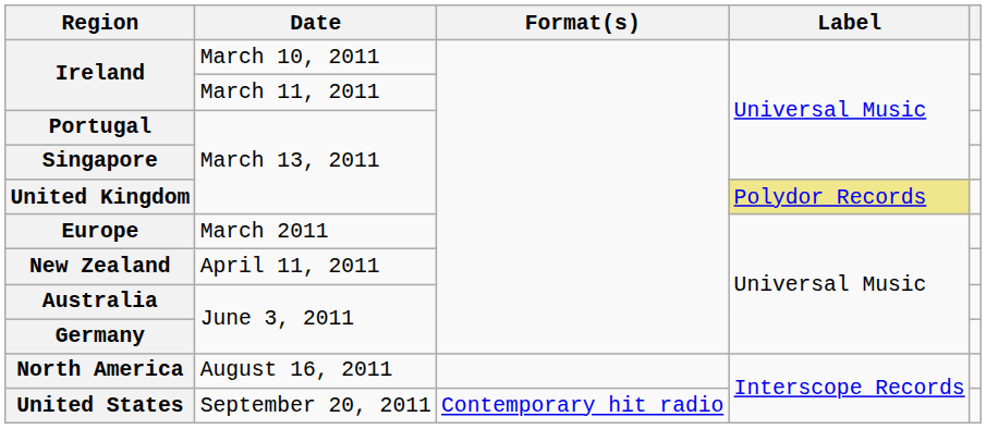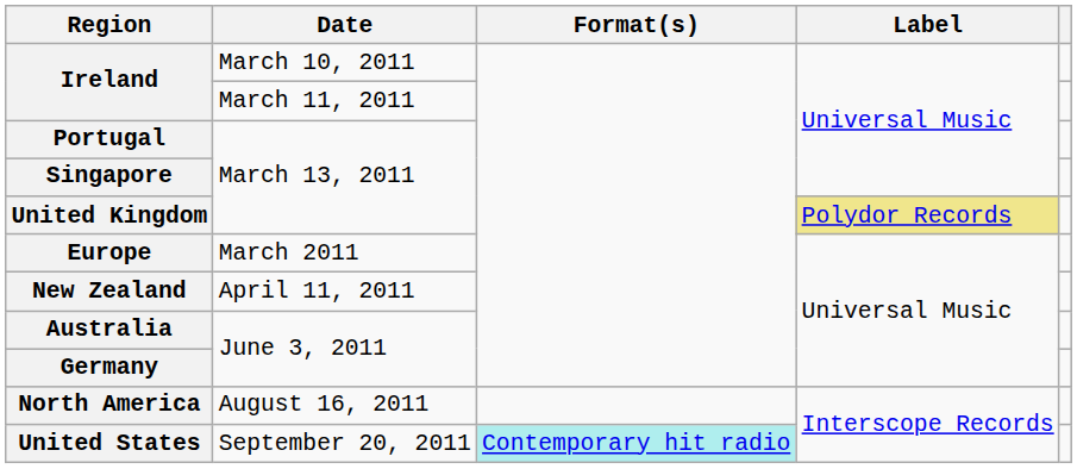United States | Format(s): no background -> paleturquoise background
